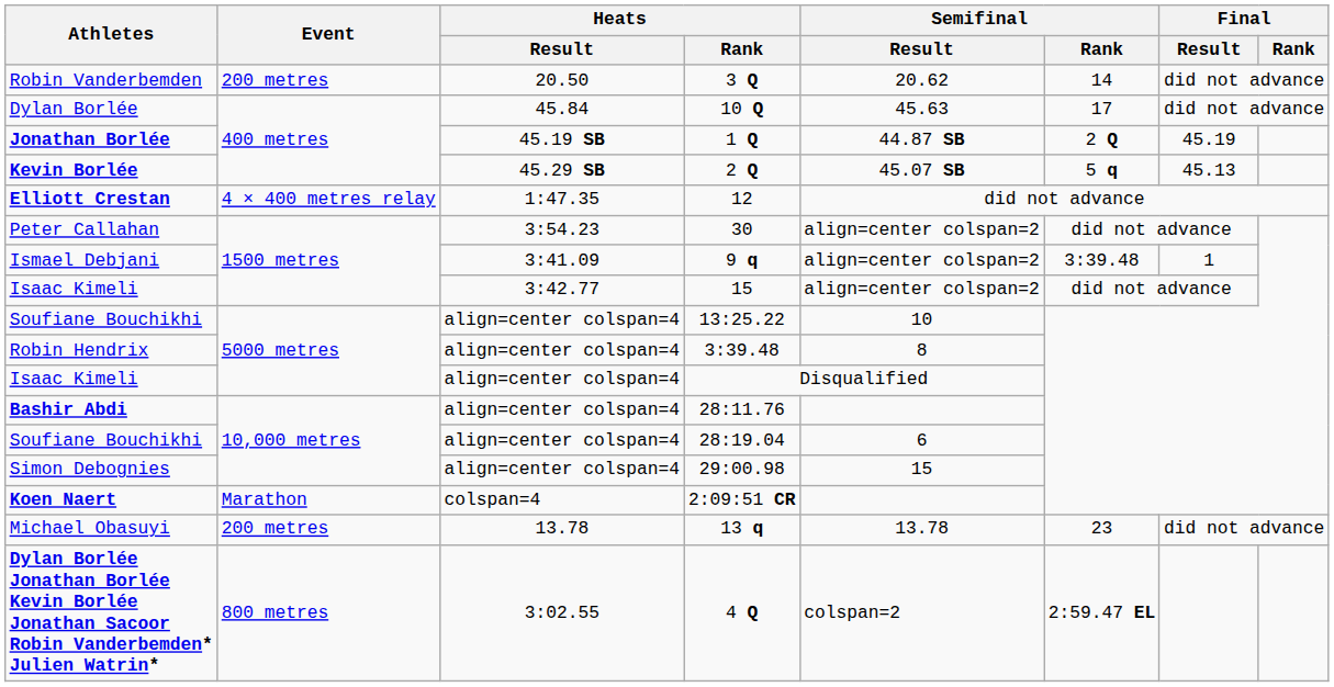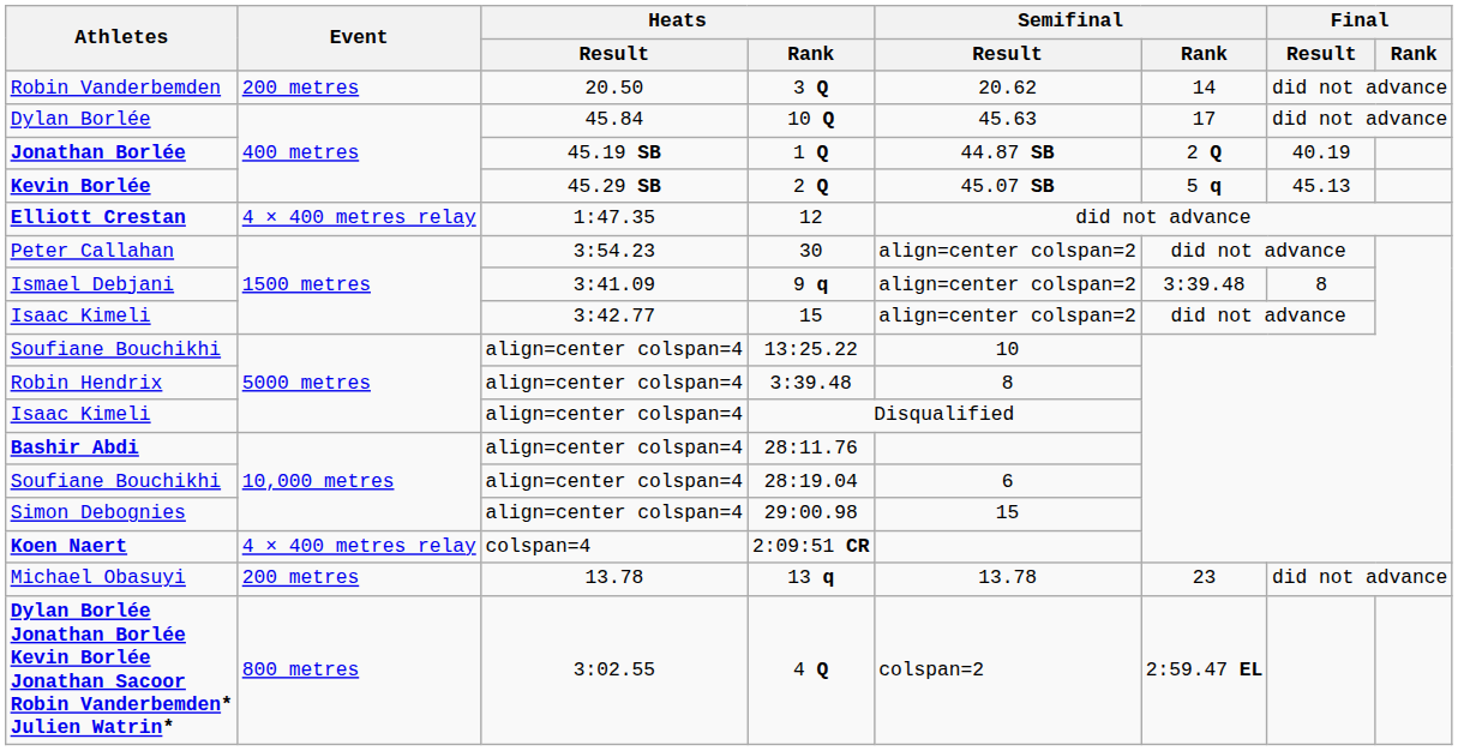1 Q | Final / Result: 45.19 -> 40.19
9 q | Final / Result: 1 -> 8
2:09:51 CR | Event: Marathon -> 4 × 400 metres relay
